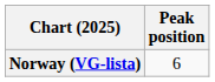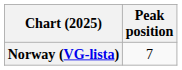Norway (VG-lista) | Peak position: 6 -> 7
